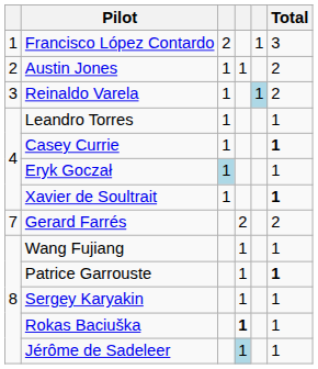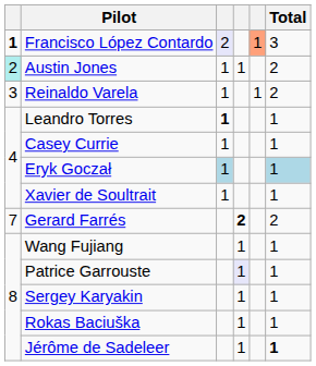Francisco López Contardo | column 1: normal -> bold
Francisco López Contardo | column 3: no background -> lavender background
Francisco López Contardo | column 5: no background -> lightsalmon background
Austin Jones | column 1: no background -> paleturquoise background
Reinaldo Varela | column 5: lightblue background -> no background
Leandro Torres | column 3: normal -> bold
Casey Currie | Total: bold -> normal
Eryk Goczał | Total: no background -> lightblue background
Xavier de Soultrait | Total: bold -> normal
Gerard Farrés | column 4: normal -> bold
Patrice Garrouste | column 4: no background -> lavender background
Patrice Garrouste | Total: bold -> normal
Rokas Baciuška | column 4: bold -> normal
Jérôme de Sadeleer | column 4: lightblue background -> no background
Jérôme de Sadeleer | Total: normal -> bold
